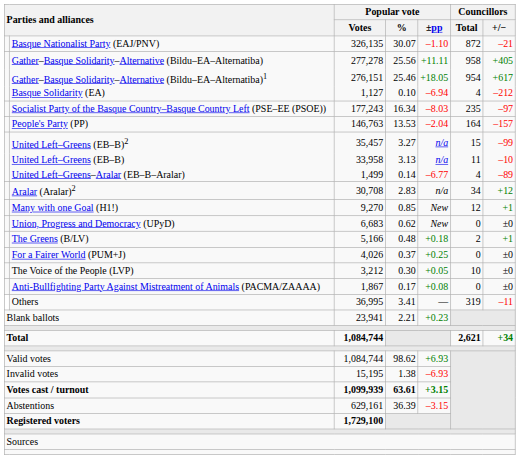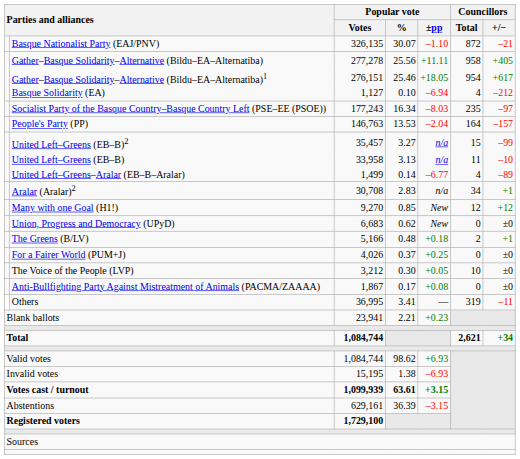Aralar (Aralar)2 | Councillors / +/−: +12 -> +1
Many with one Goal (H1!) | Councillors / +/−: +1 -> +12
